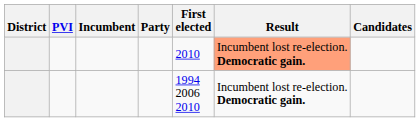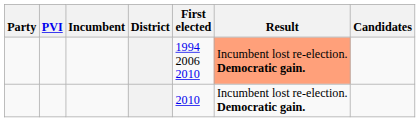columns swapped: District <-> Party
row 2 | First elected: 2010 -> 1994 2006 2010
row 3 | First elected: 1994 2006 2010 -> 2010
